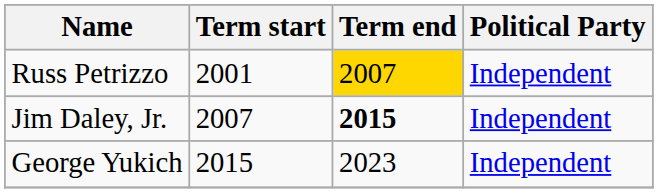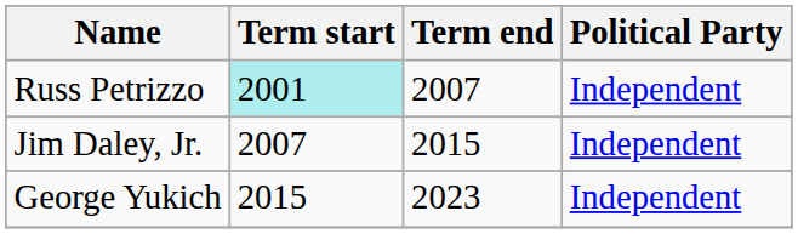Russ Petrizzo | Term start: no background -> paleturquoise background
Russ Petrizzo | Term end: gold background -> no background
Jim Daley, Jr. | Term end: bold -> normal
